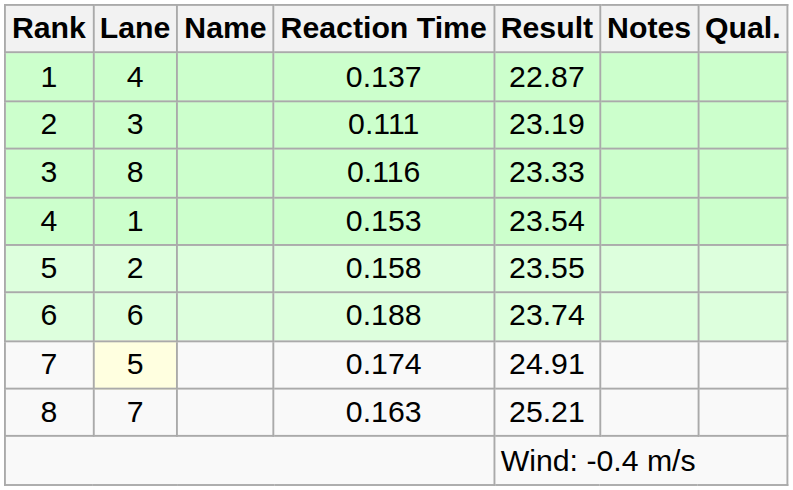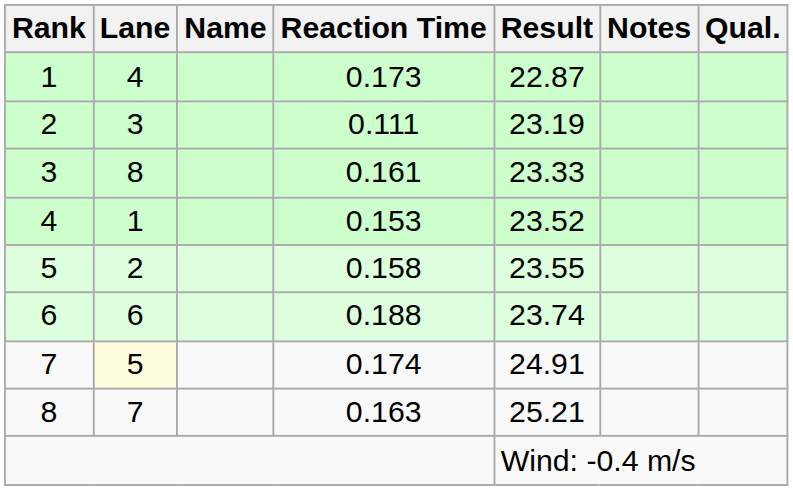row 2 | Reaction Time: 0.137 -> 0.173
row 4 | Reaction Time: 0.116 -> 0.161
row 5 | Result: 23.54 -> 23.52
